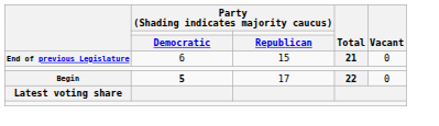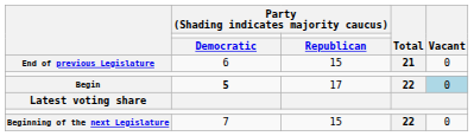Begin | Vacant: no background -> lightblue background
+ row: Beginning of the next Legislature | 7 | 15 | 22 | 0
